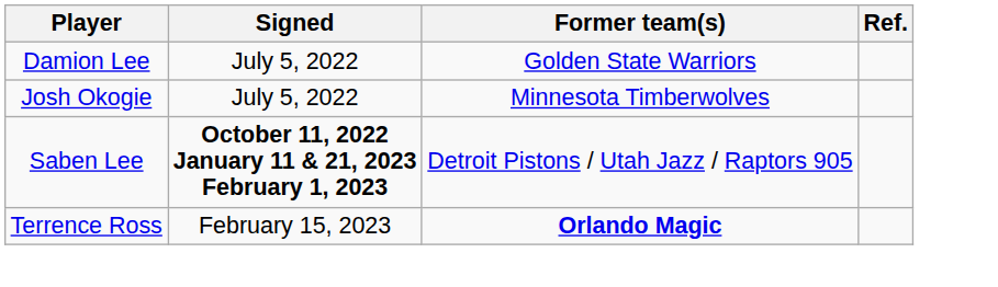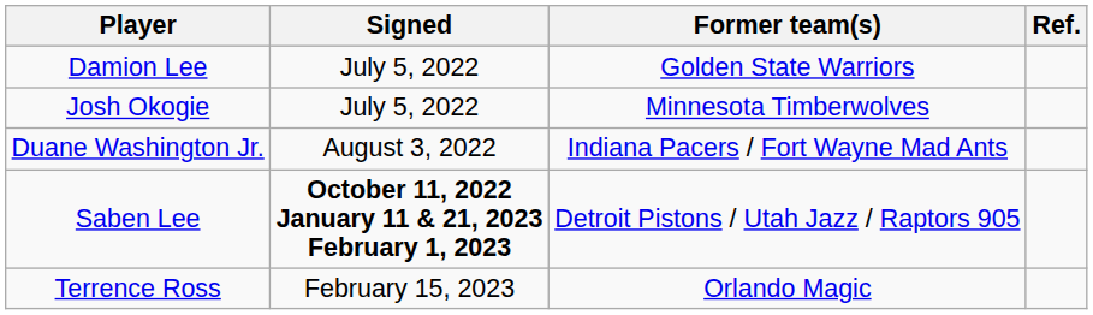+ row: Duane Washington Jr. | August 3, 2022 | Indiana Pacers / Fort Wayne Mad Ants
Terrence Ross | Former team(s): bold -> normal
